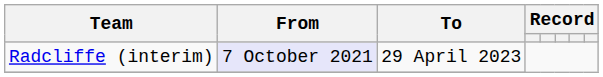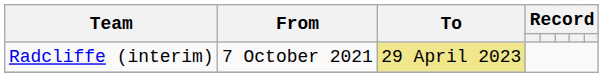Radcliffe (interim) | From: lavender background -> no background
Radcliffe (interim) | To: no background -> khaki background
